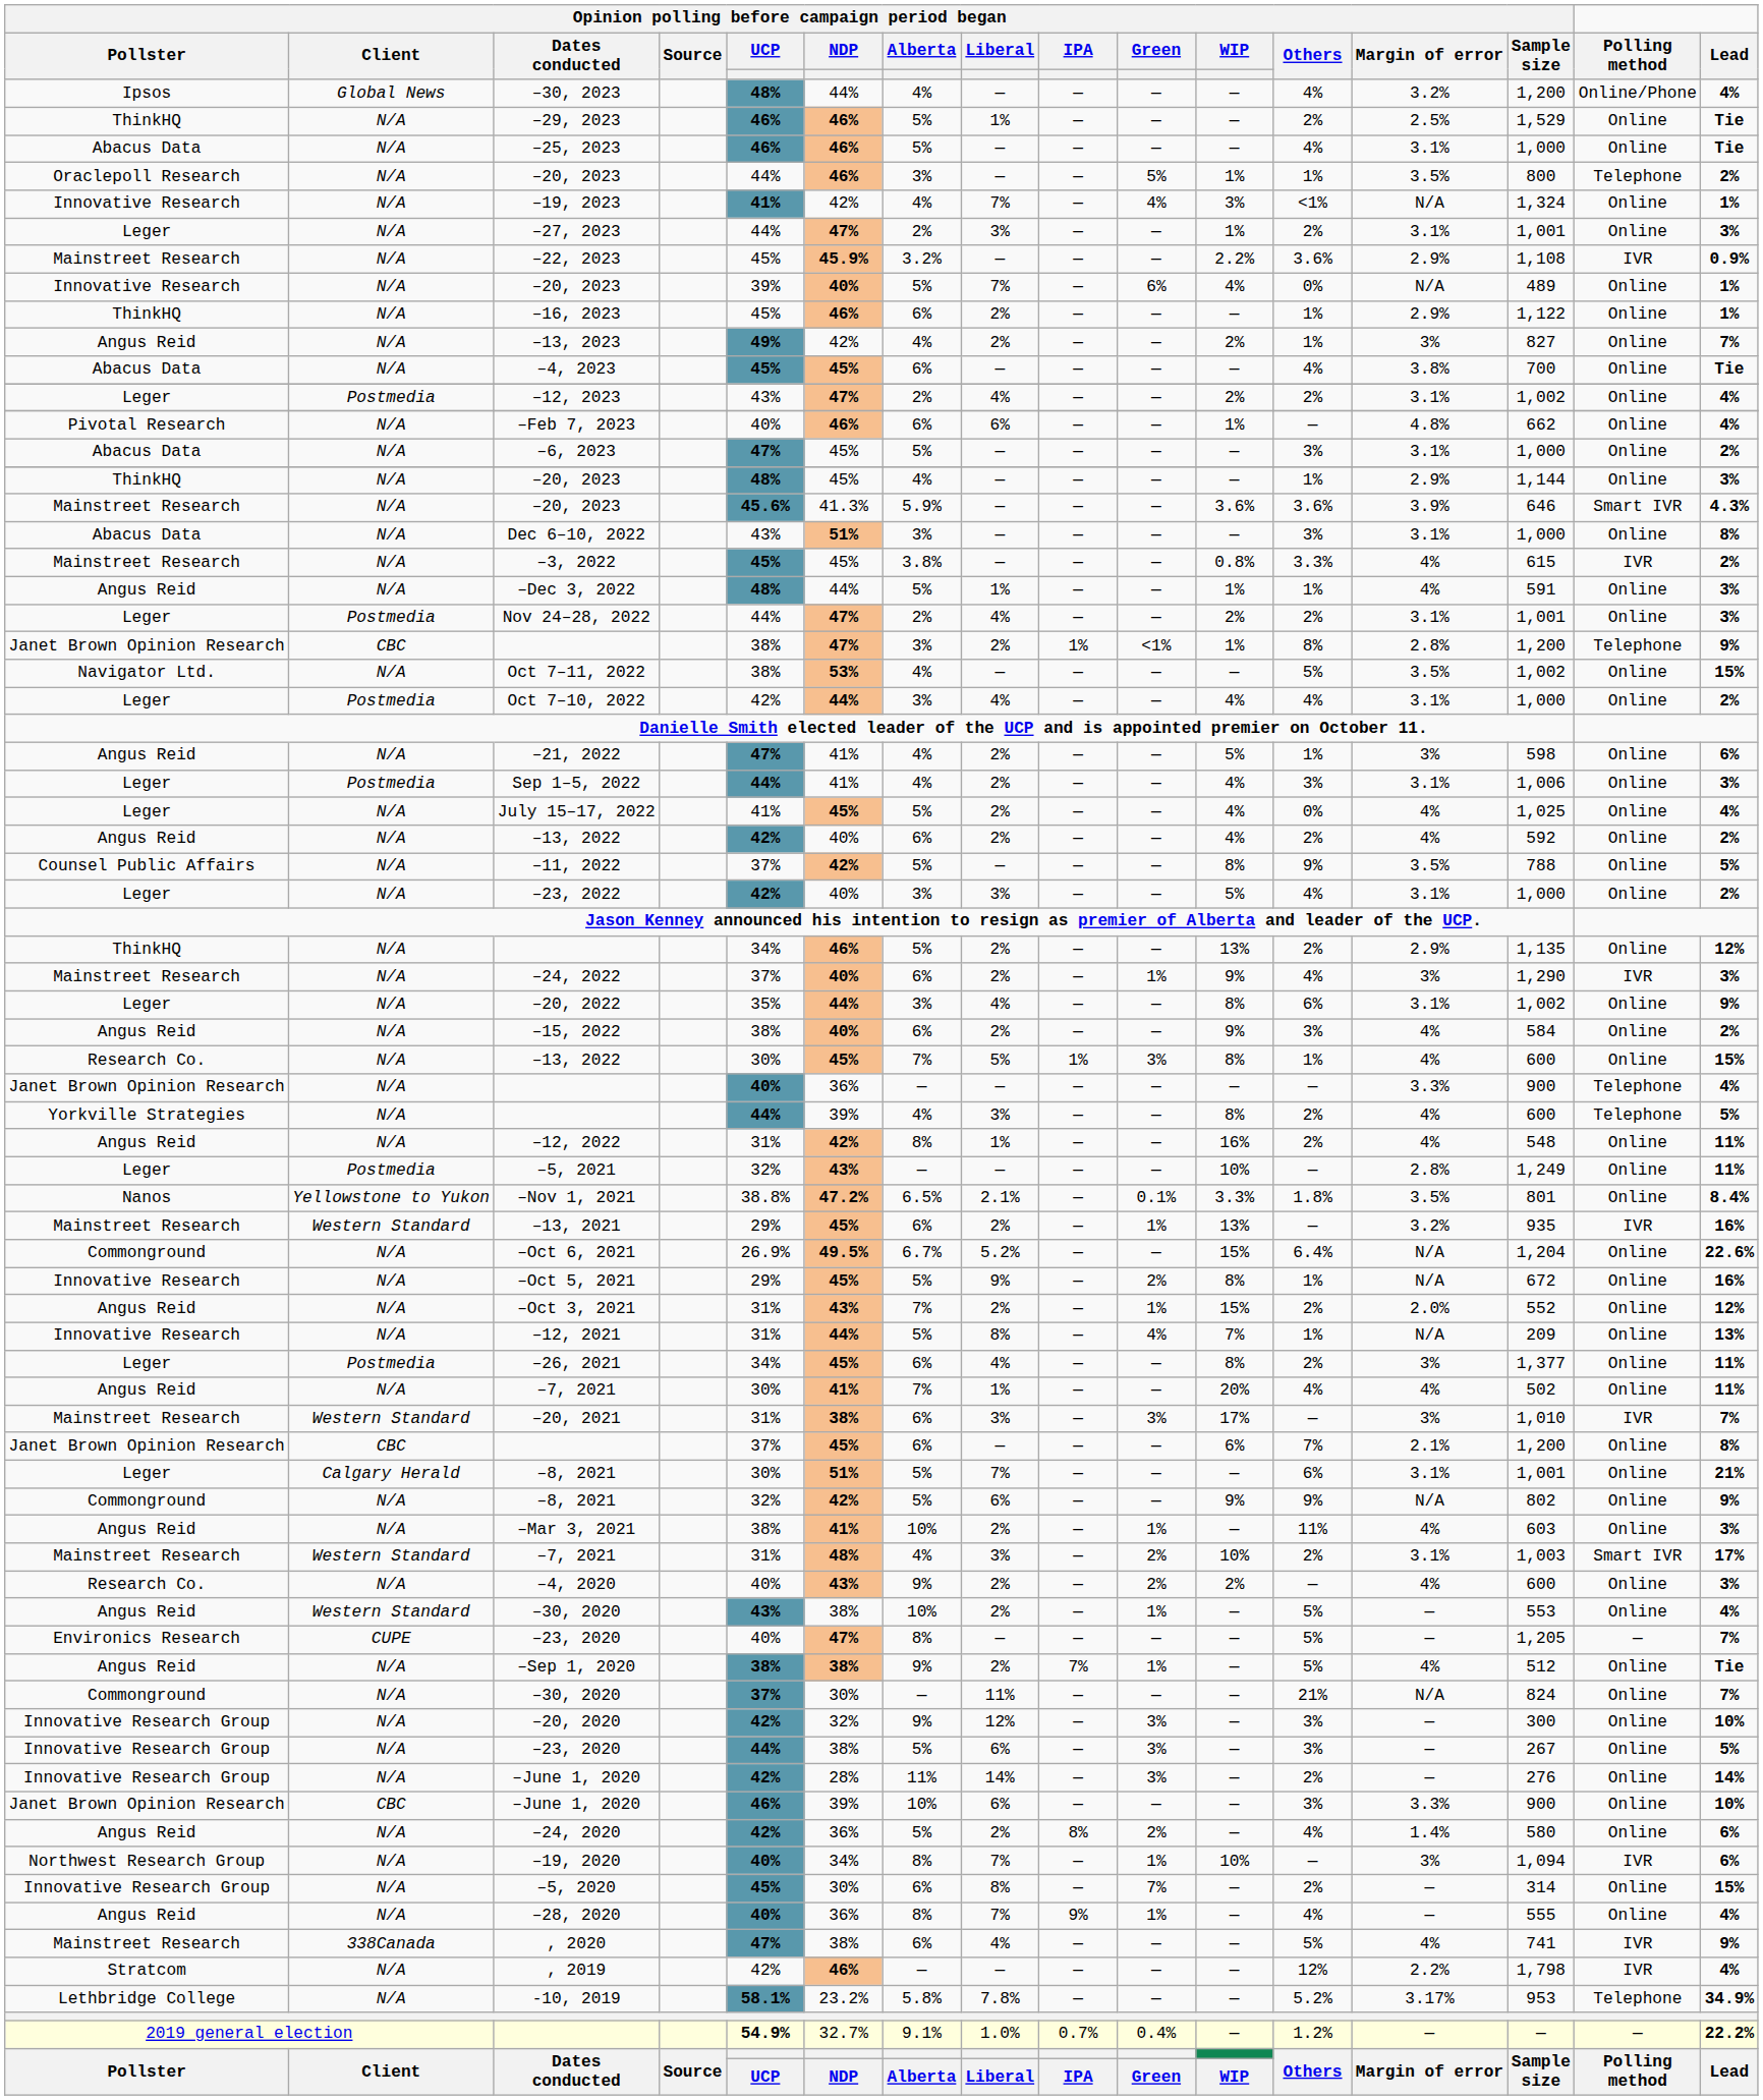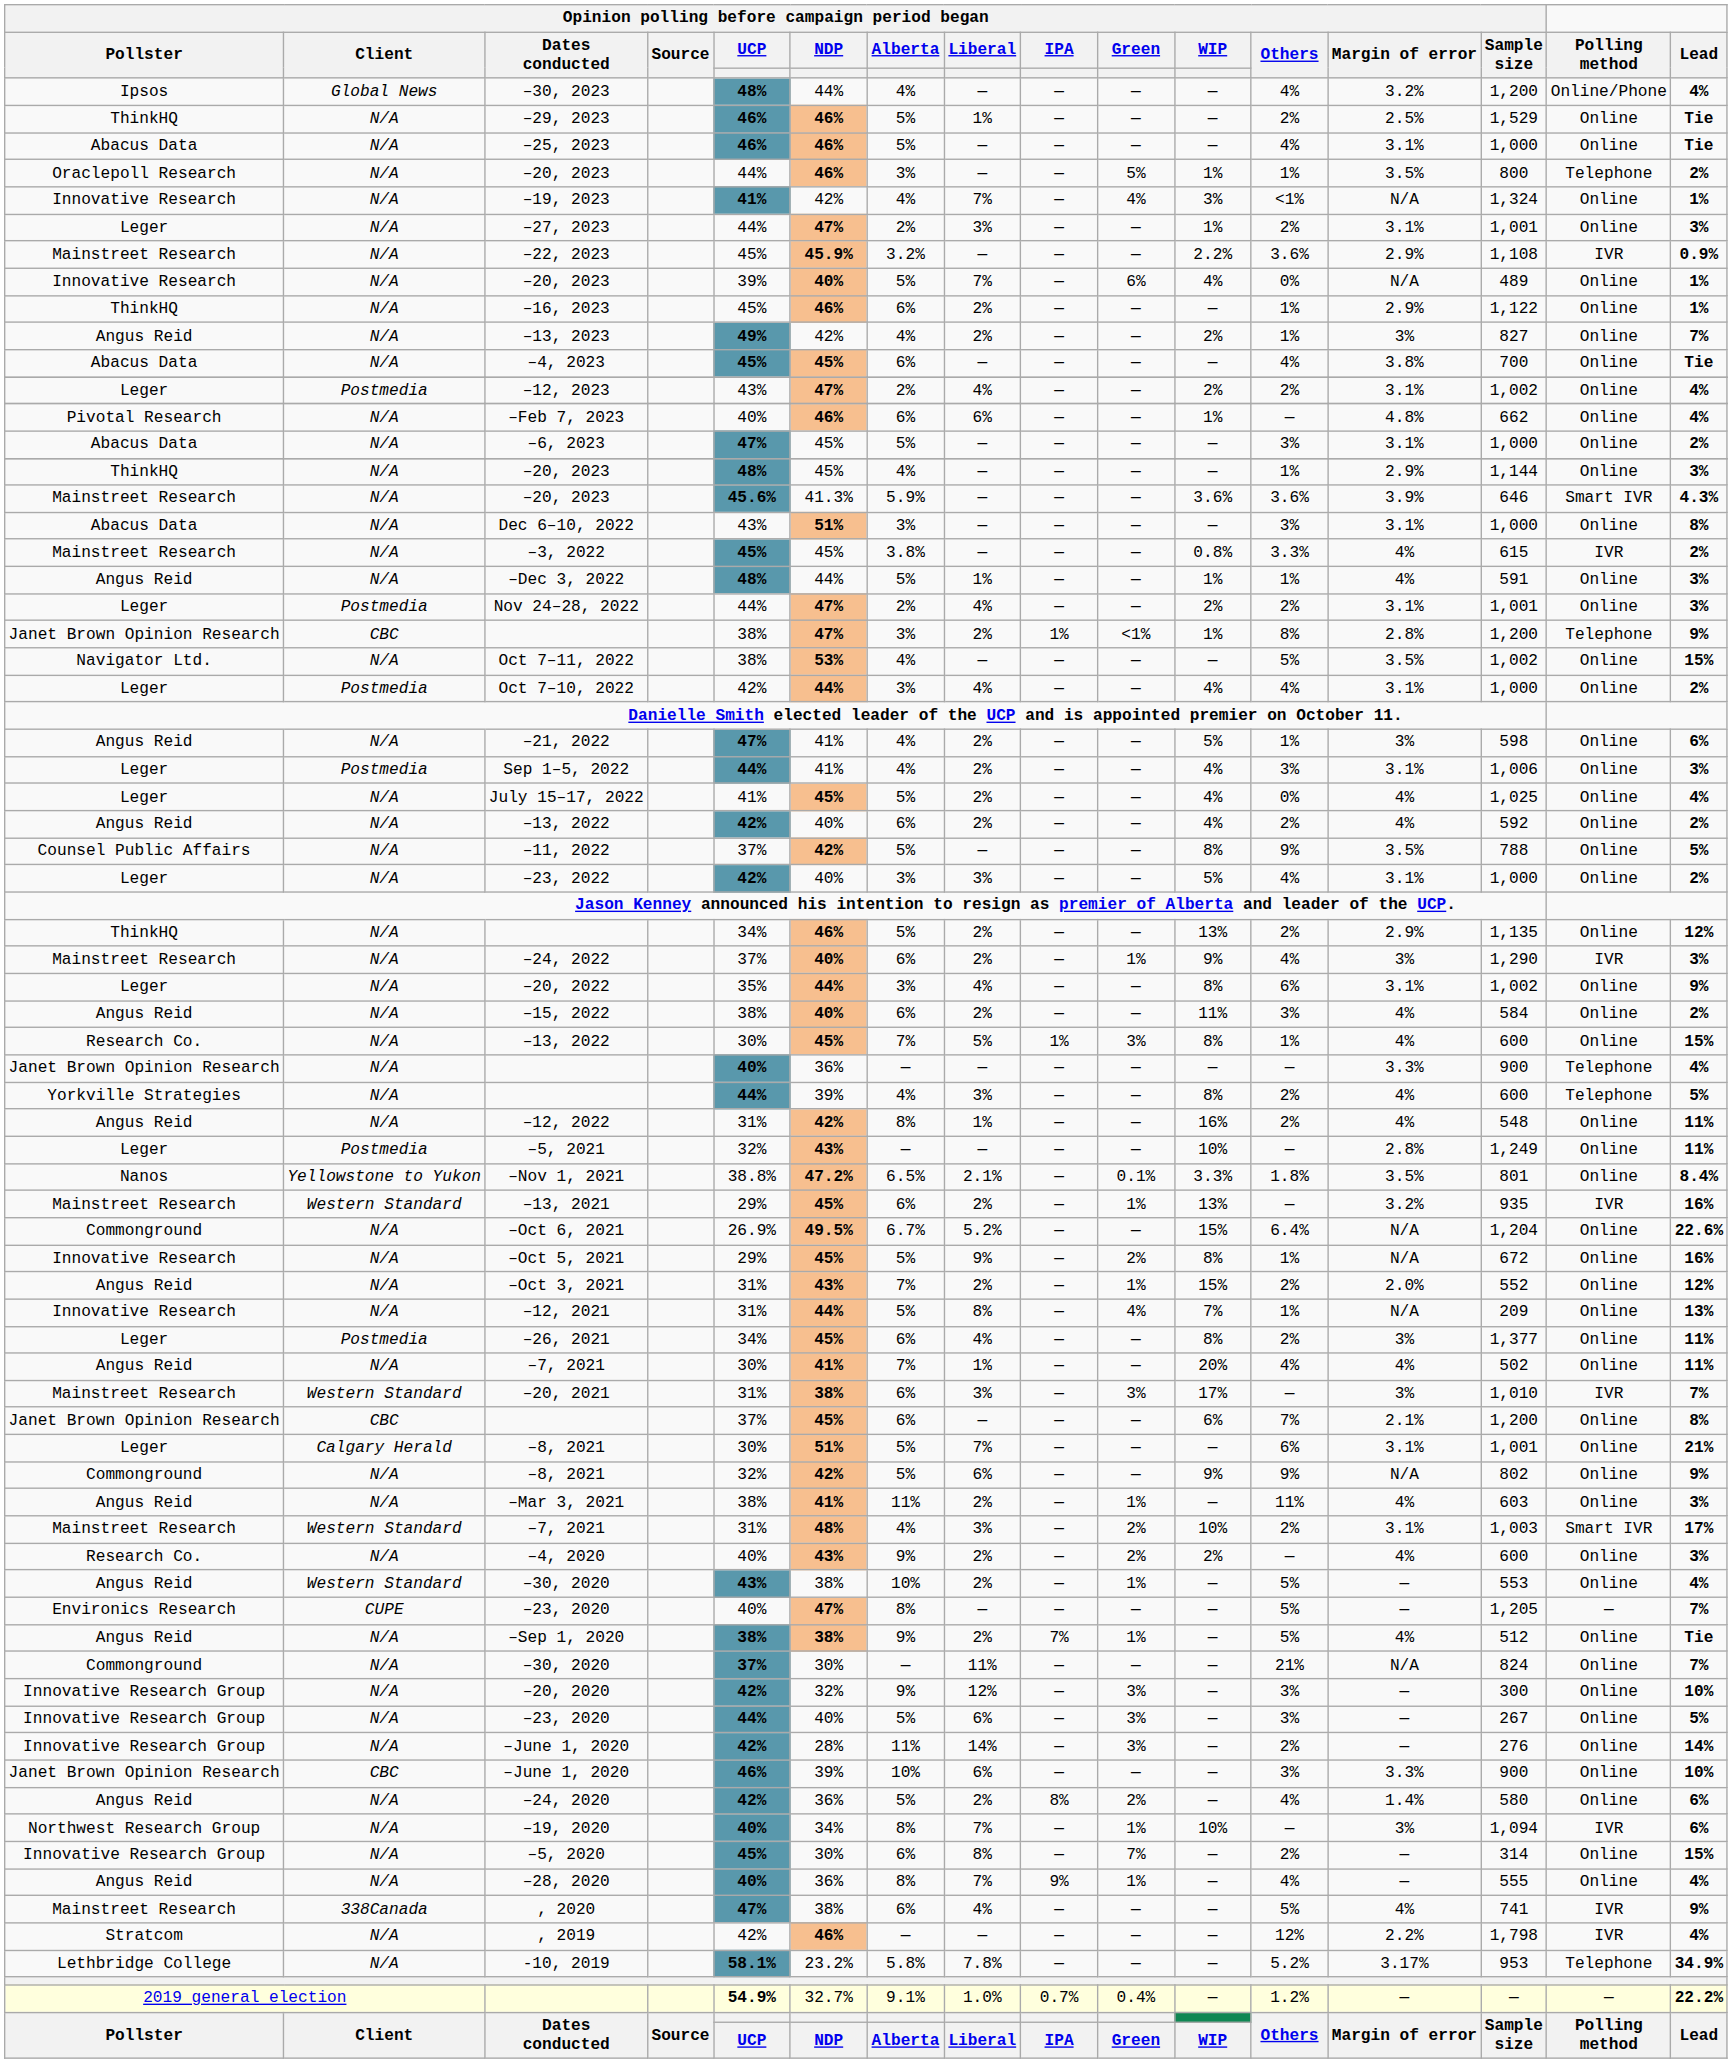–15, 2022 | Opinion polling before campaign period began / WIP: 9% -> 11%
–Mar 3, 2021 | Opinion polling before campaign period began / Alberta: 10% -> 11%
Innovative Research Group / –23, 2020 | Opinion polling before campaign period began / NDP: 38% -> 40%
